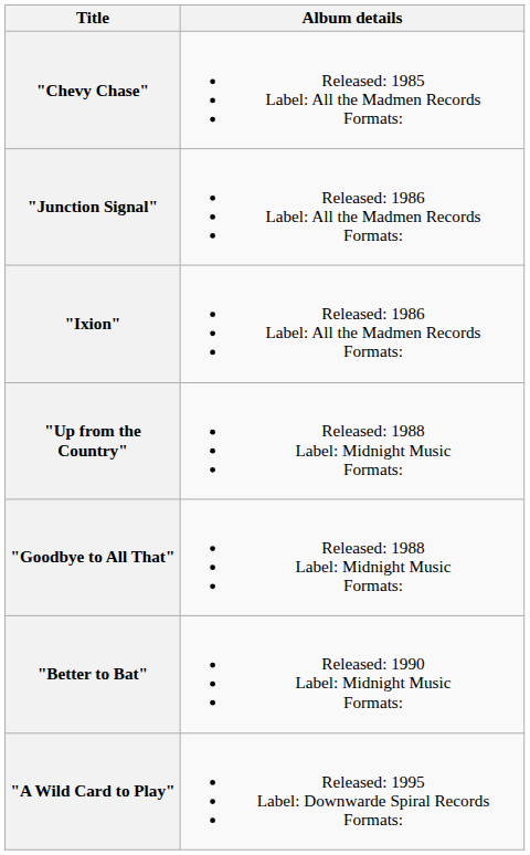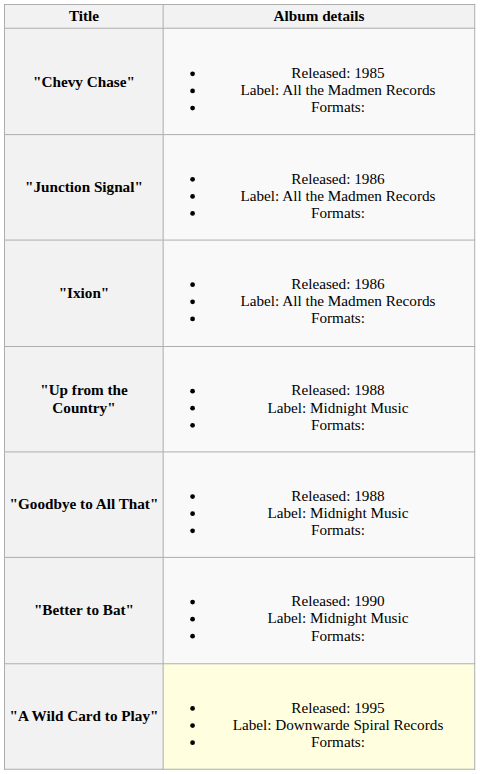"A Wild Card to Play" | Album details: no background -> lightyellow background
